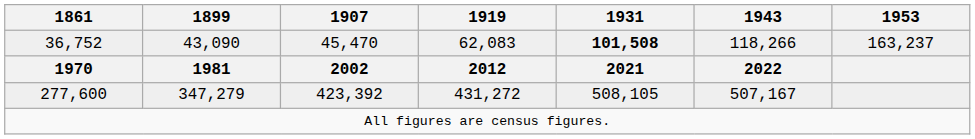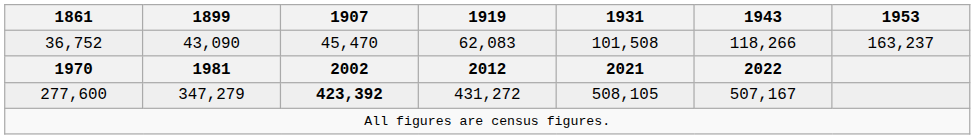36,752 | 1931: bold -> normal
277,600 | 1907: normal -> bold
